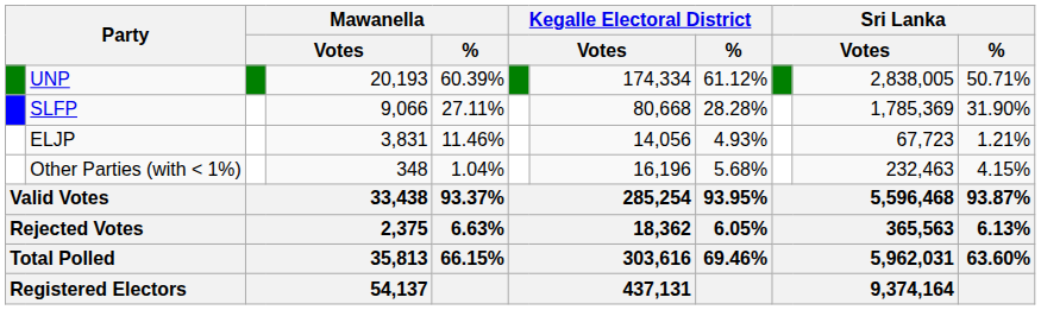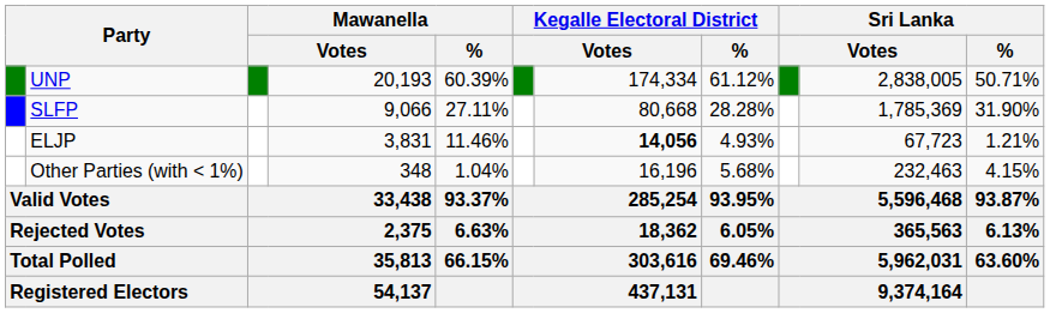ELJP | column 7: normal -> bold
